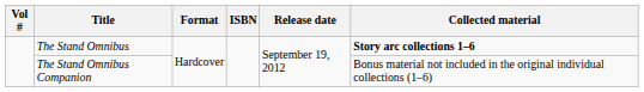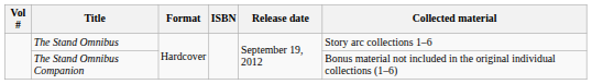The Stand Omnibus | Collected material: bold -> normal
